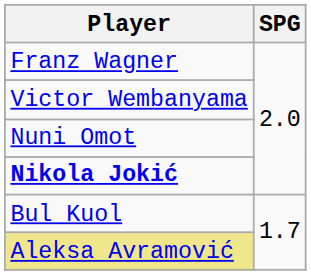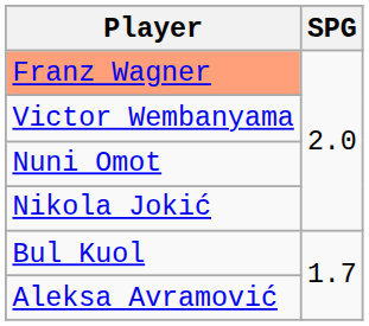Franz Wagner | Player: no background -> lightsalmon background
Nikola Jokić | Player: bold -> normal
Aleksa Avramović | Player: khaki background -> no background
